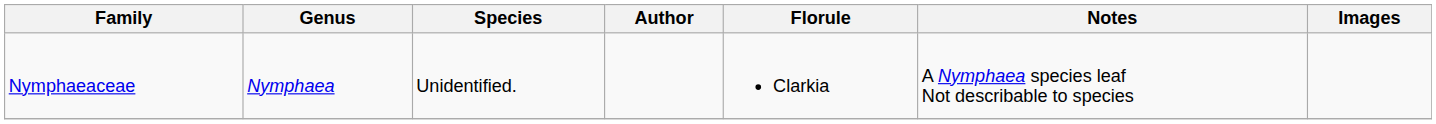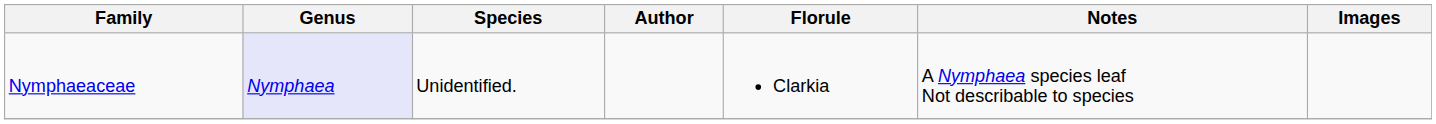Nymphaeaceae | Genus: no background -> lavender background
